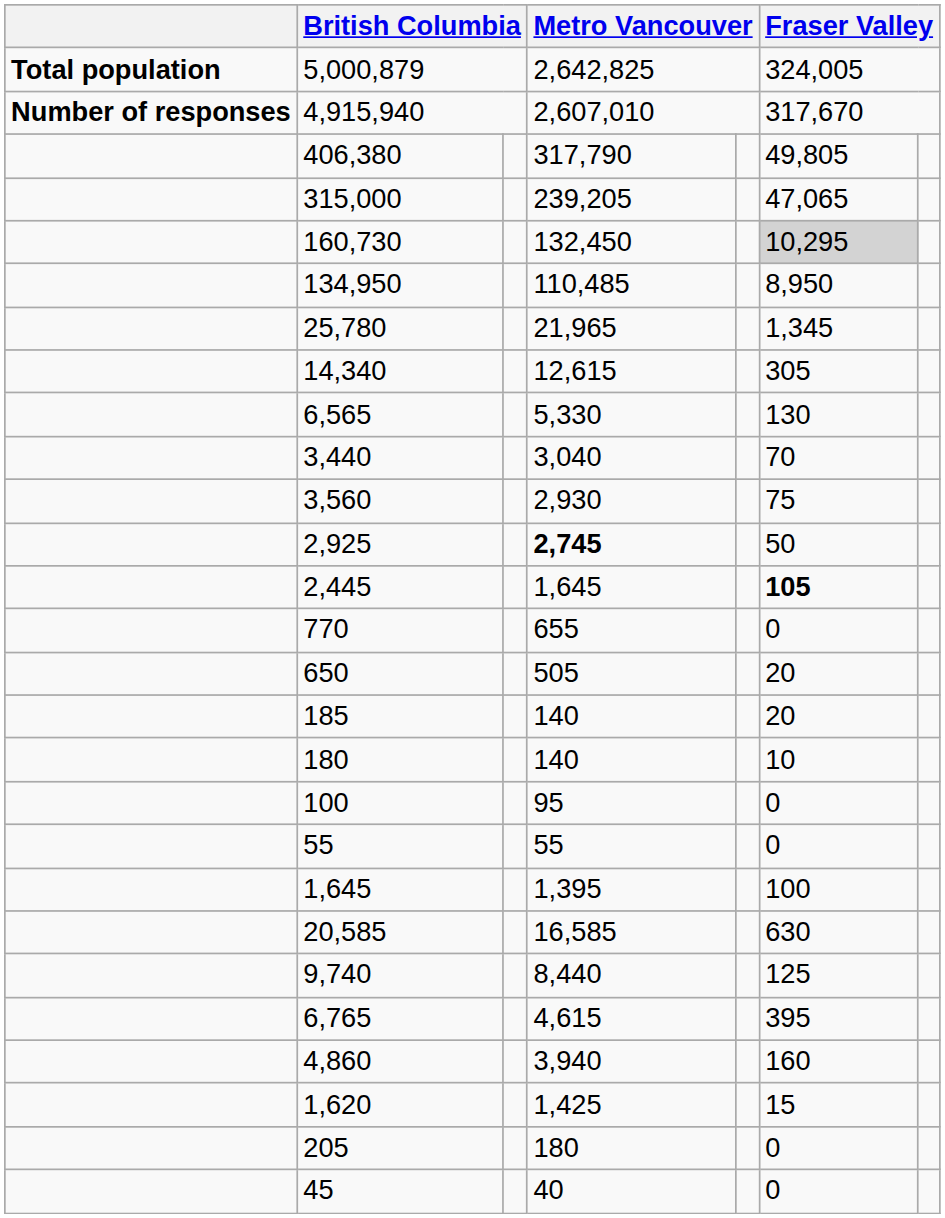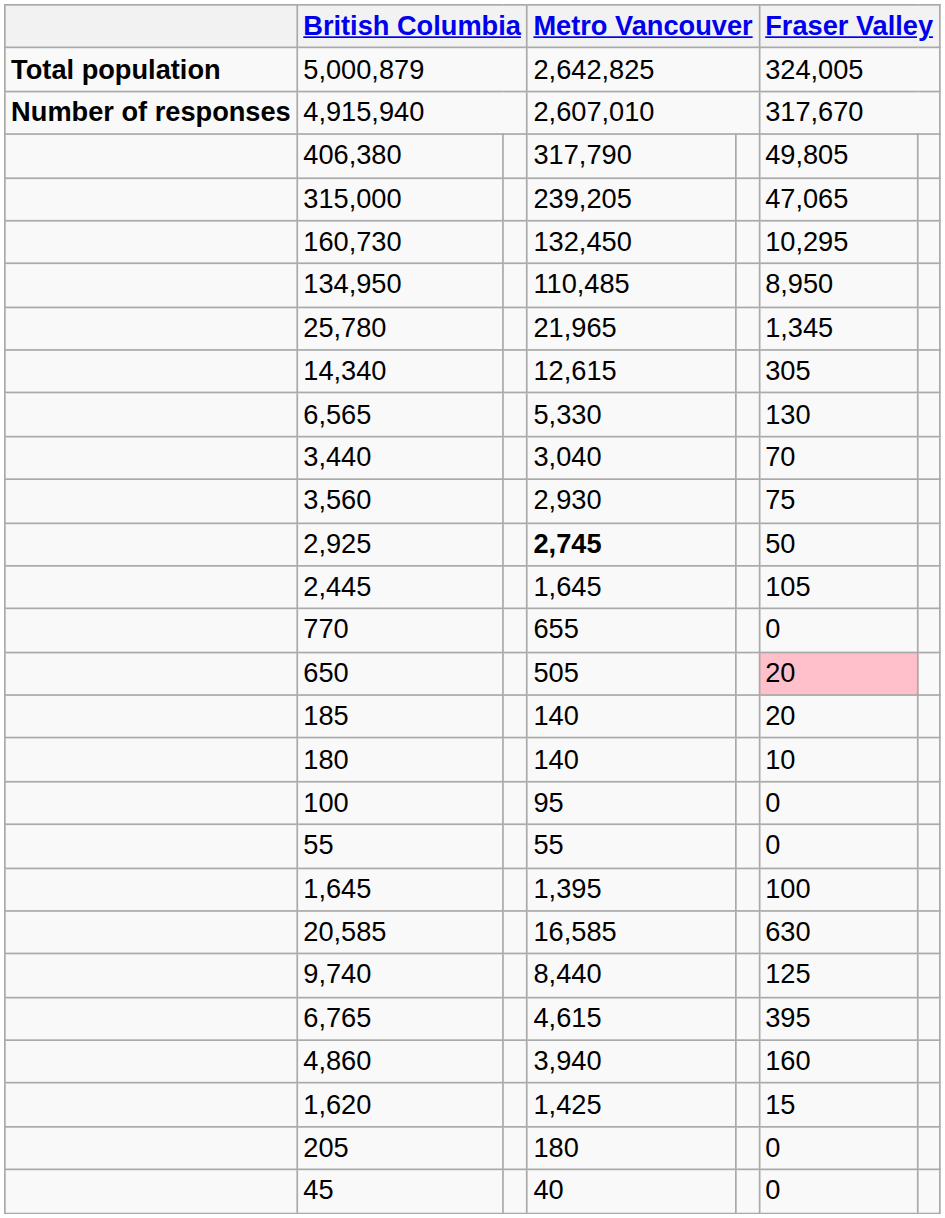160,730 | column 6: lightgrey background -> no background
2,445 | column 6: bold -> normal
650 | column 6: no background -> pink background
